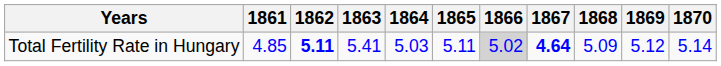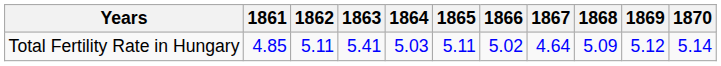row 2 | 1862: bold -> normal
row 2 | 1866: lightgrey background -> no background
row 2 | 1867: bold -> normal
